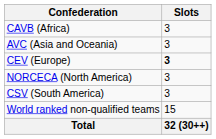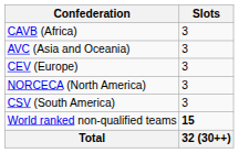CEV (Europe) | Slots: bold -> normal
World ranked non-qualified teams | Slots: normal -> bold
